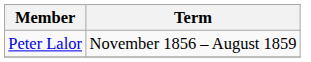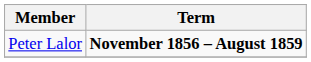Peter Lalor | Term: normal -> bold
